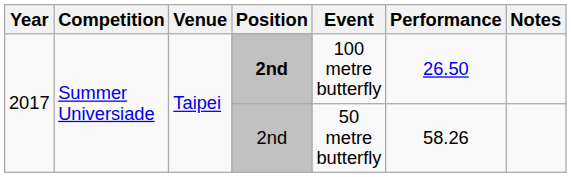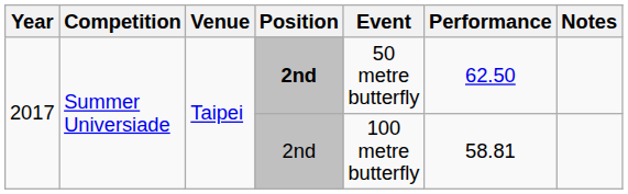row 2 | Event: 100 metre butterfly -> 50 metre butterfly
row 2 | Performance: 26.50 -> 62.50
row 3 | Event: 50 metre butterfly -> 100 metre butterfly
row 3 | Performance: 58.26 -> 58.81
